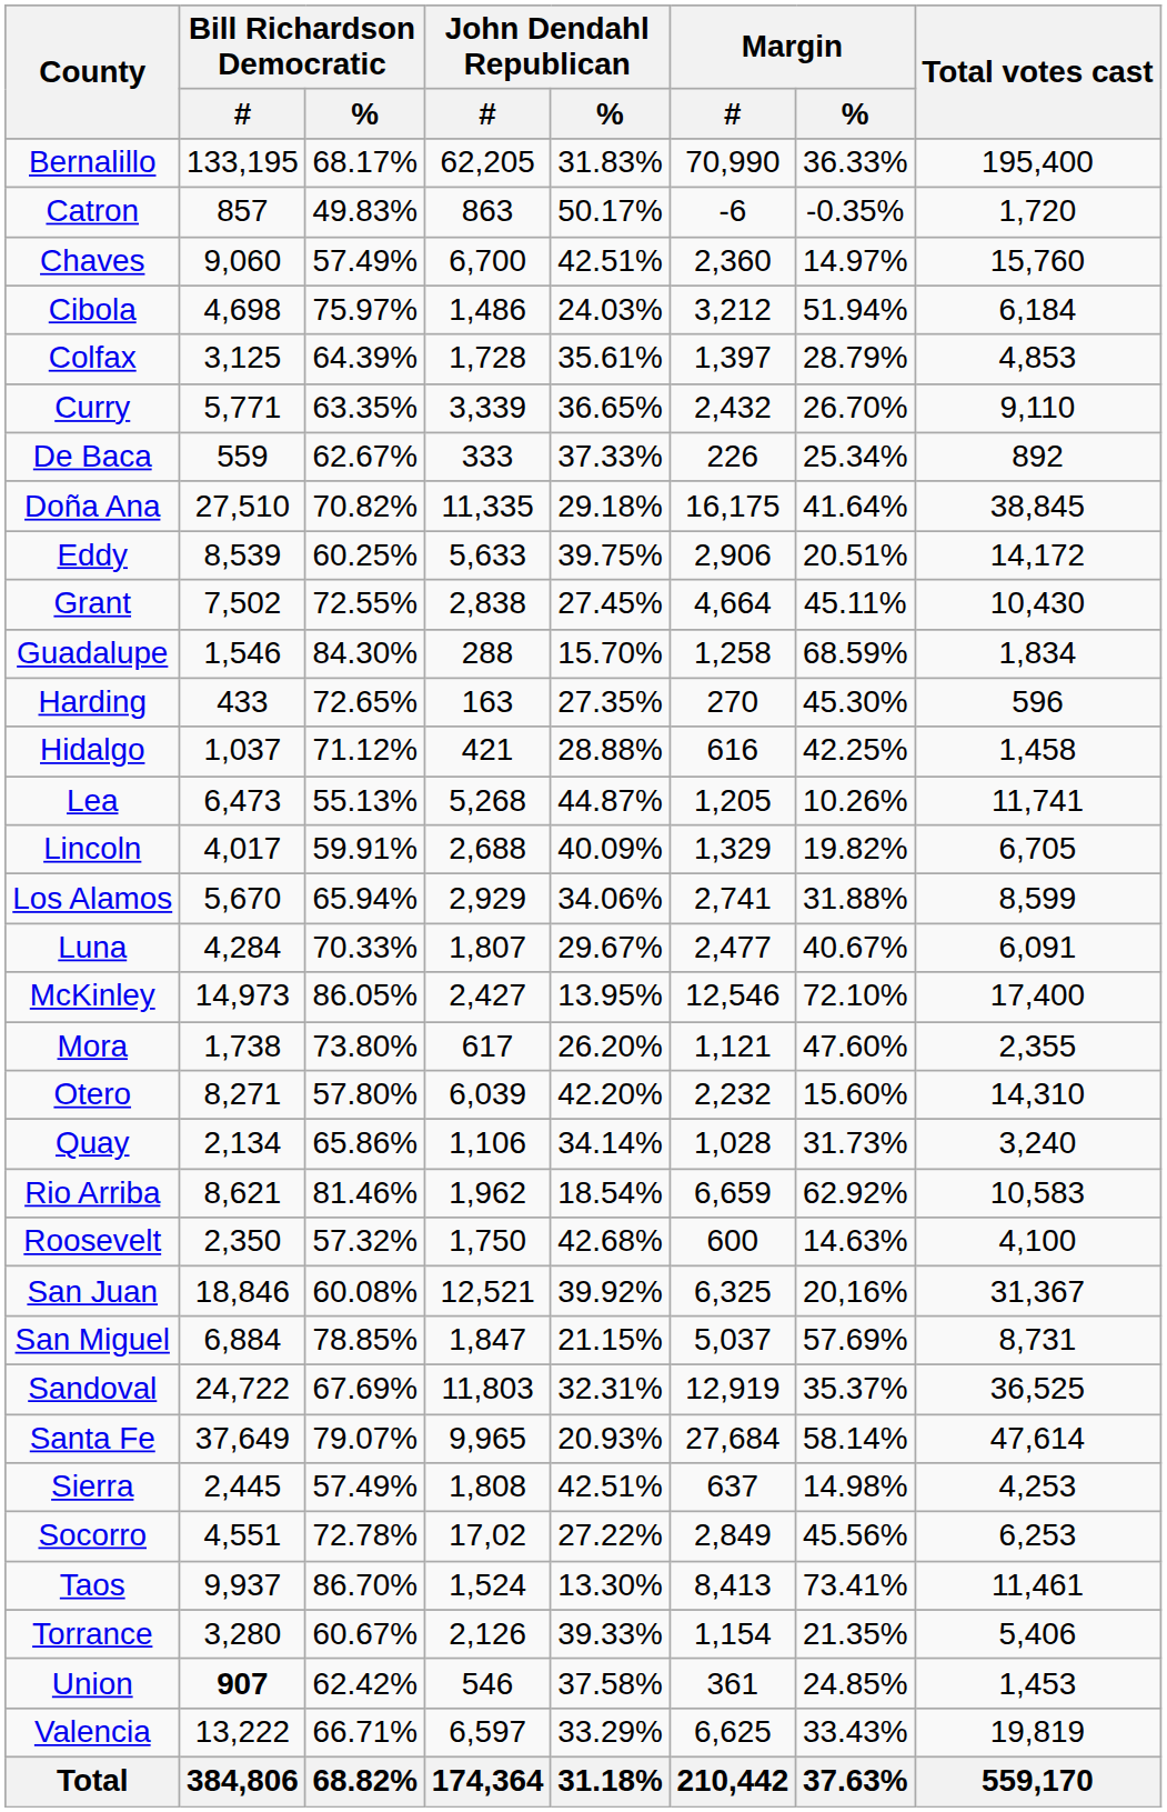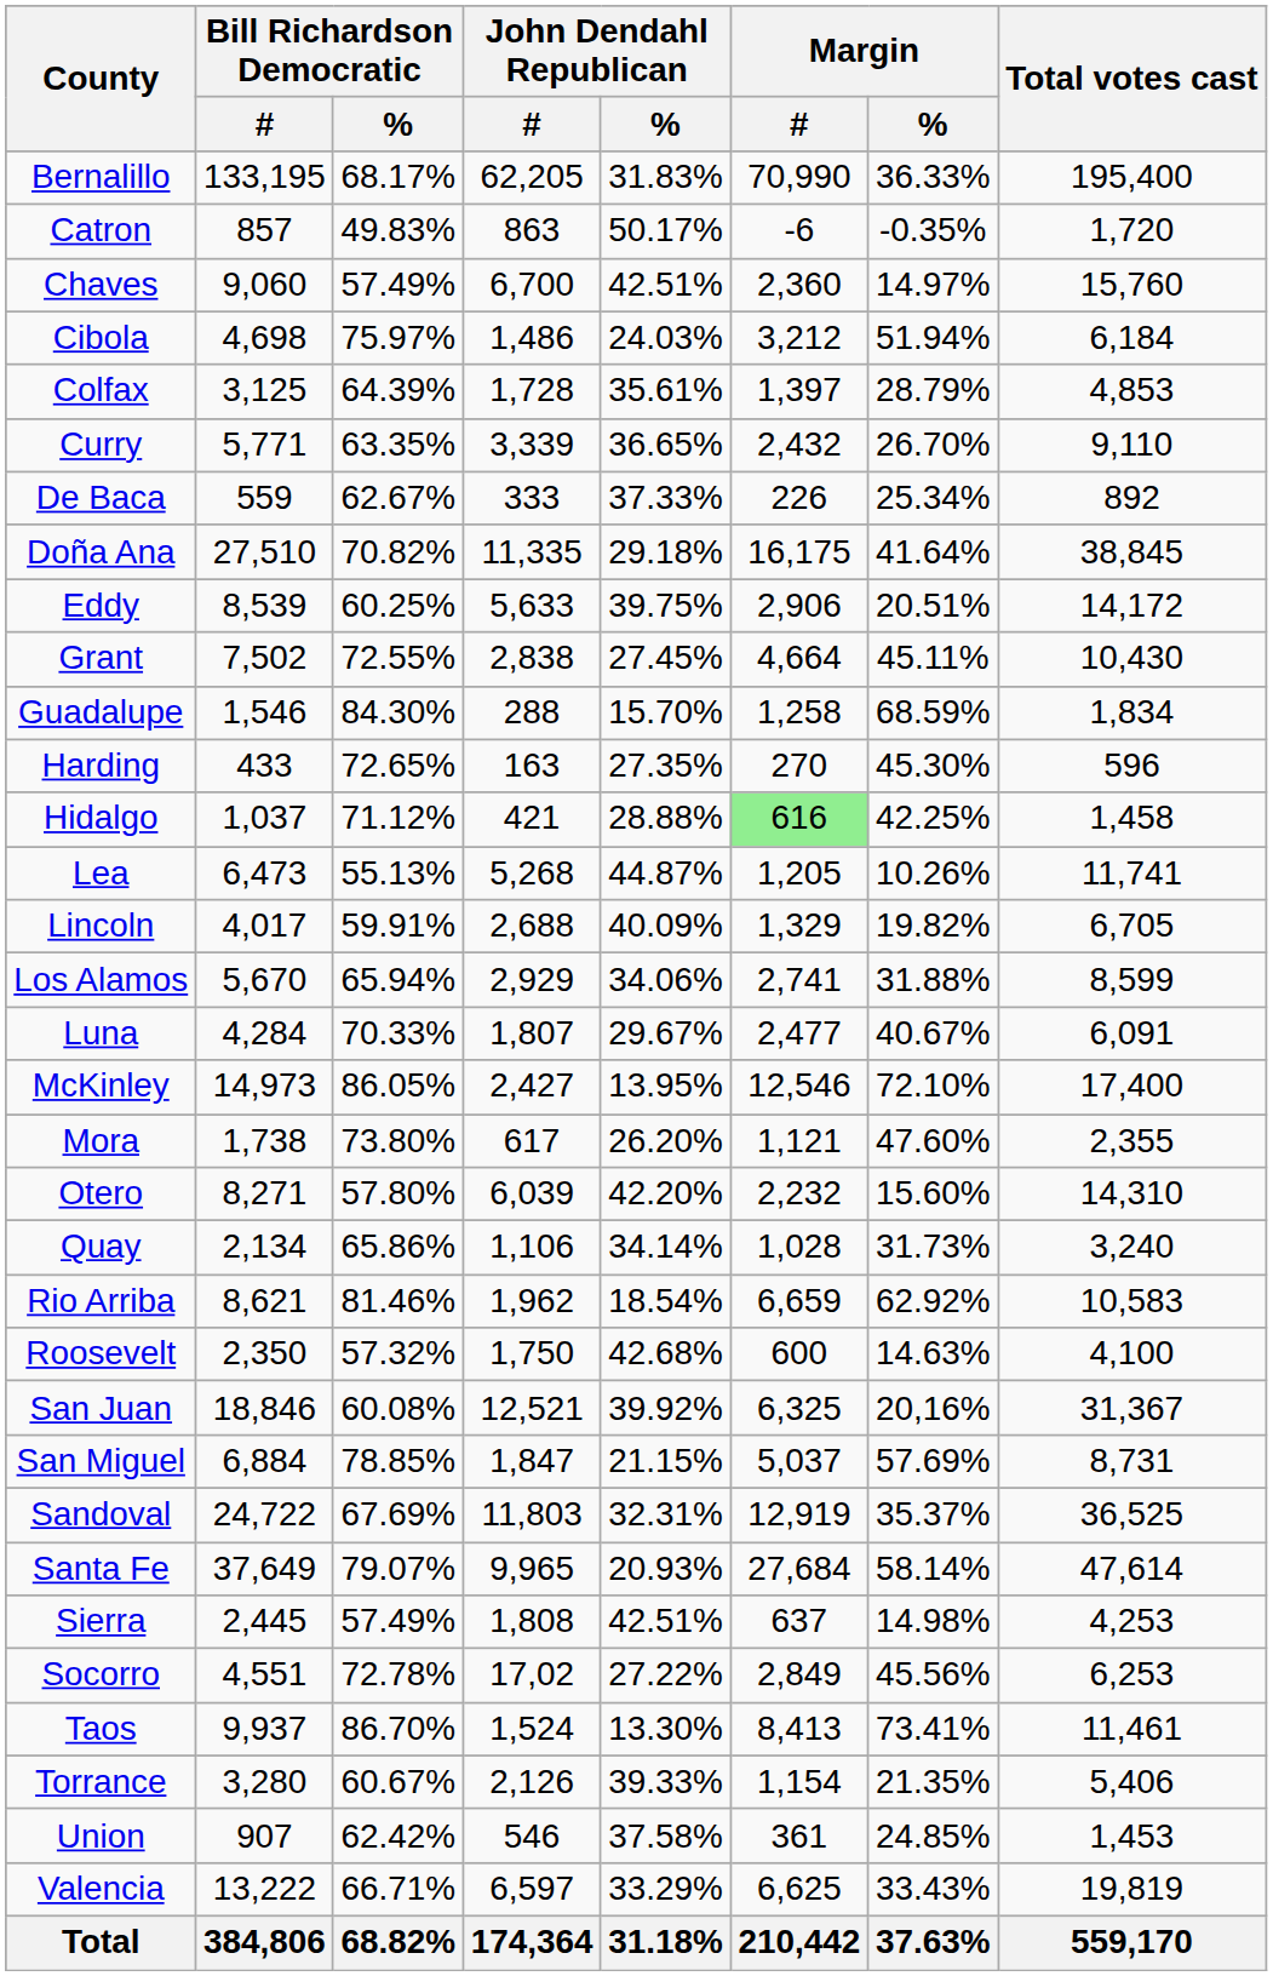Hidalgo | Margin / #: no background -> lightgreen background
Union | Bill Richardson Democratic / #: bold -> normal
